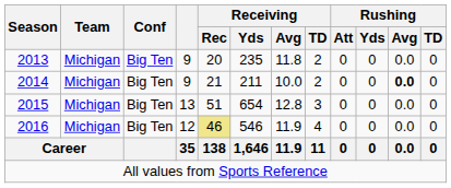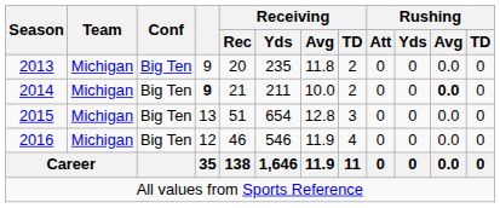2014 | column 4: normal -> bold
2016 | Receiving / Rec: khaki background -> no background
